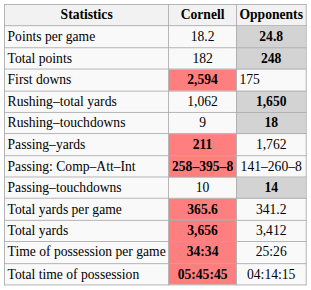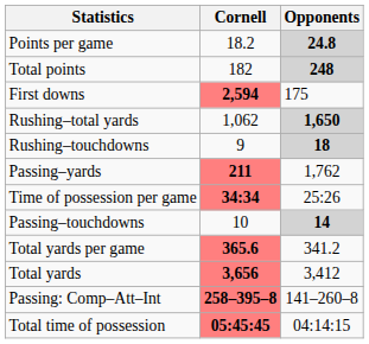rows swapped: Passing: Comp–Att–Int <-> Time of possession per game
